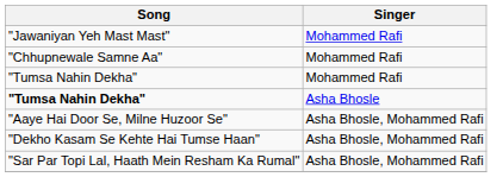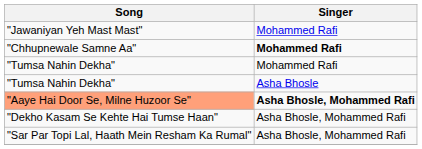row 3 | Singer: normal -> bold
row 5 | Song: bold -> normal
row 6 | Song: no background -> lightsalmon background
row 6 | Singer: normal -> bold
